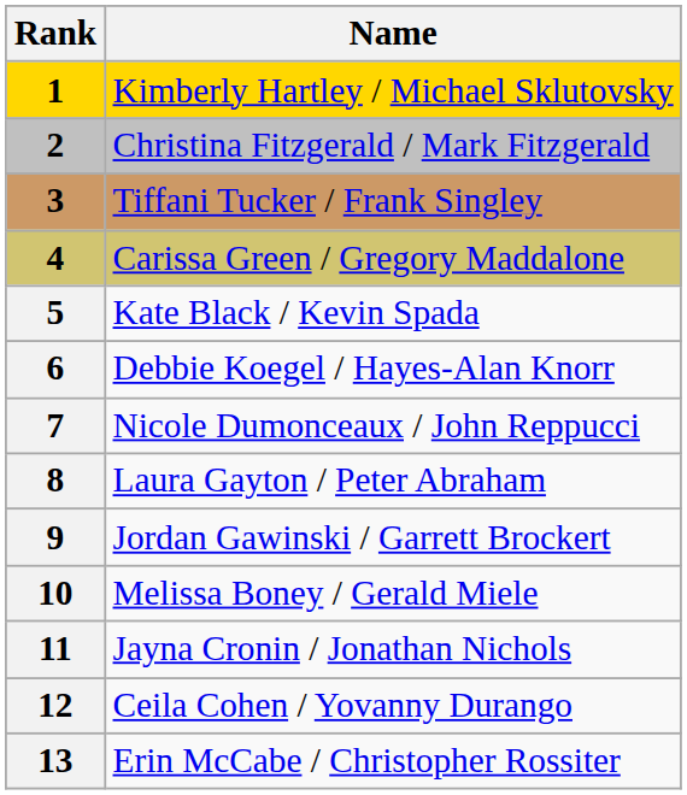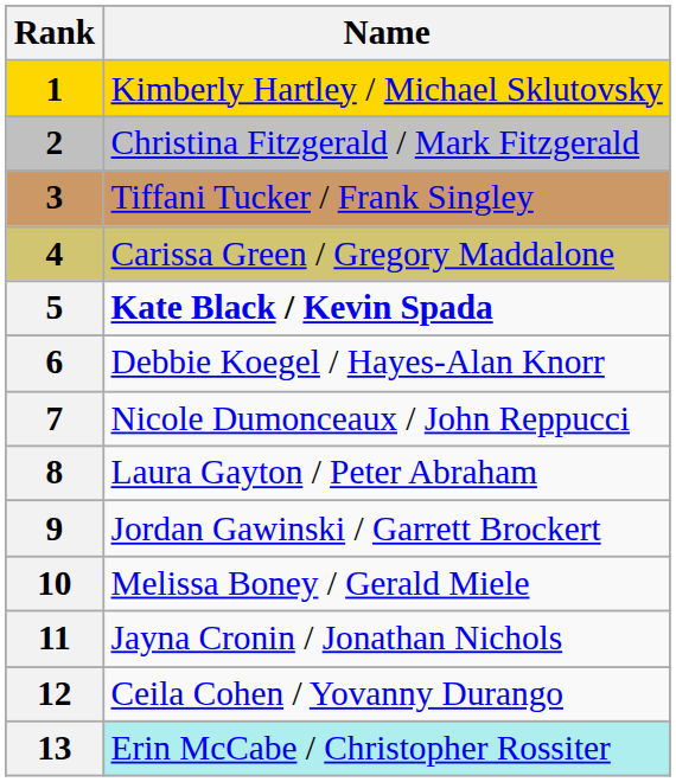Kate Black / Kevin Spada | Name: normal -> bold
Erin McCabe / Christopher Rossiter | Name: no background -> paleturquoise background
